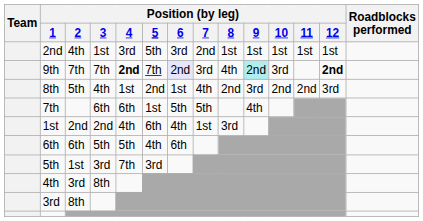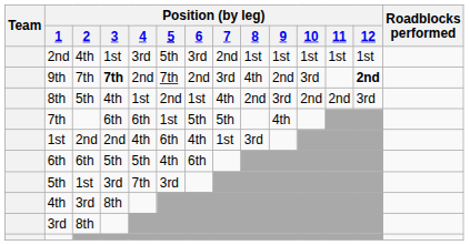9th | Position (by leg) / 3: normal -> bold
9th | Position (by leg) / 4: bold -> normal
9th | Position (by leg) / 6: lavender background -> no background
9th | Position (by leg) / 9: paleturquoise background -> no background
